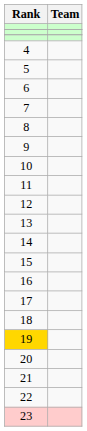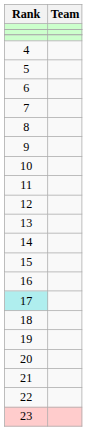row 18 | Rank: no background -> paleturquoise background
row 20 | Rank: gold background -> no background
